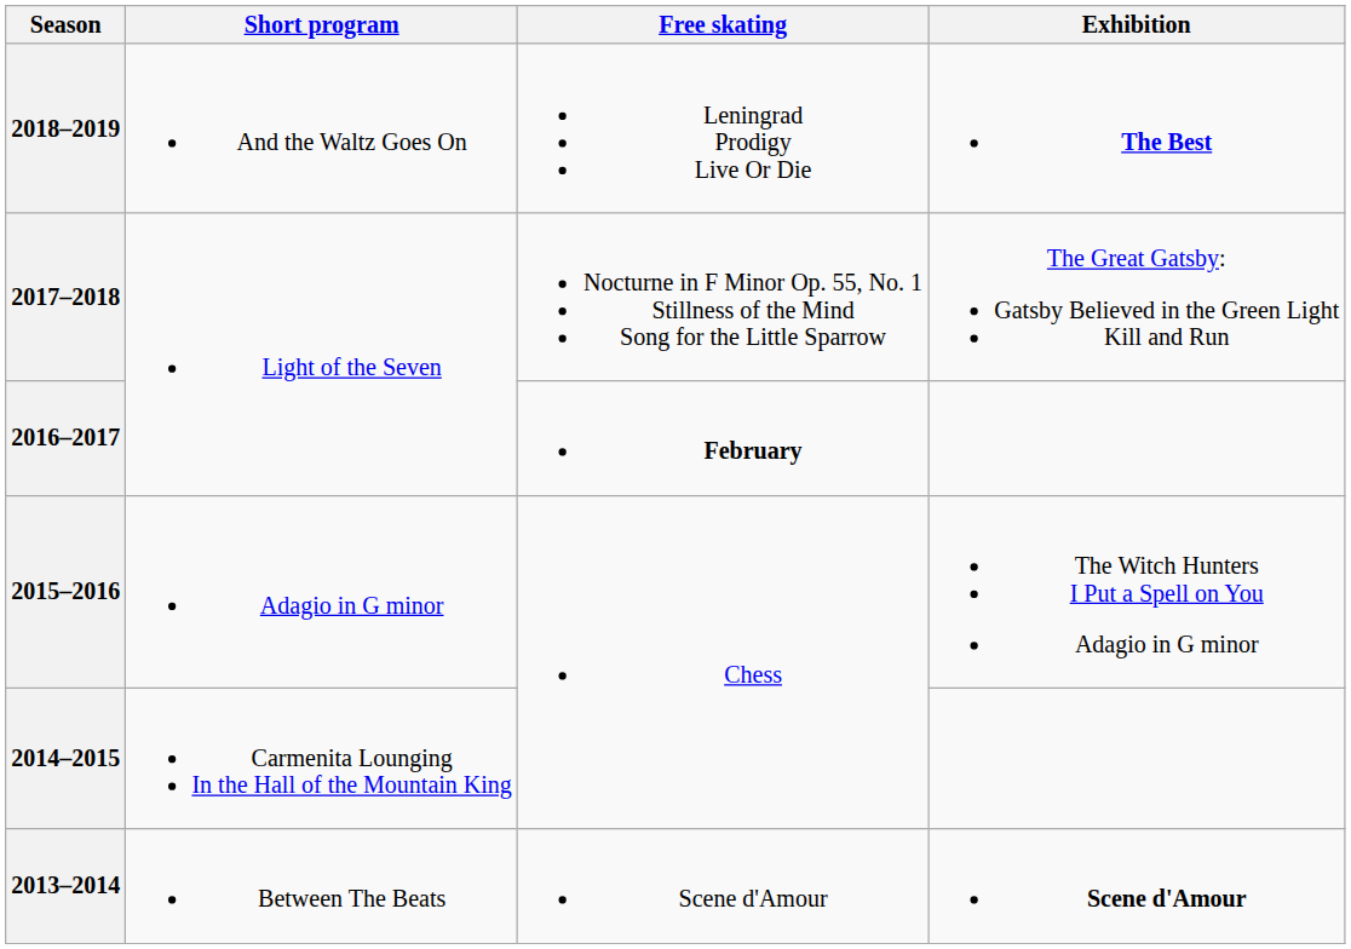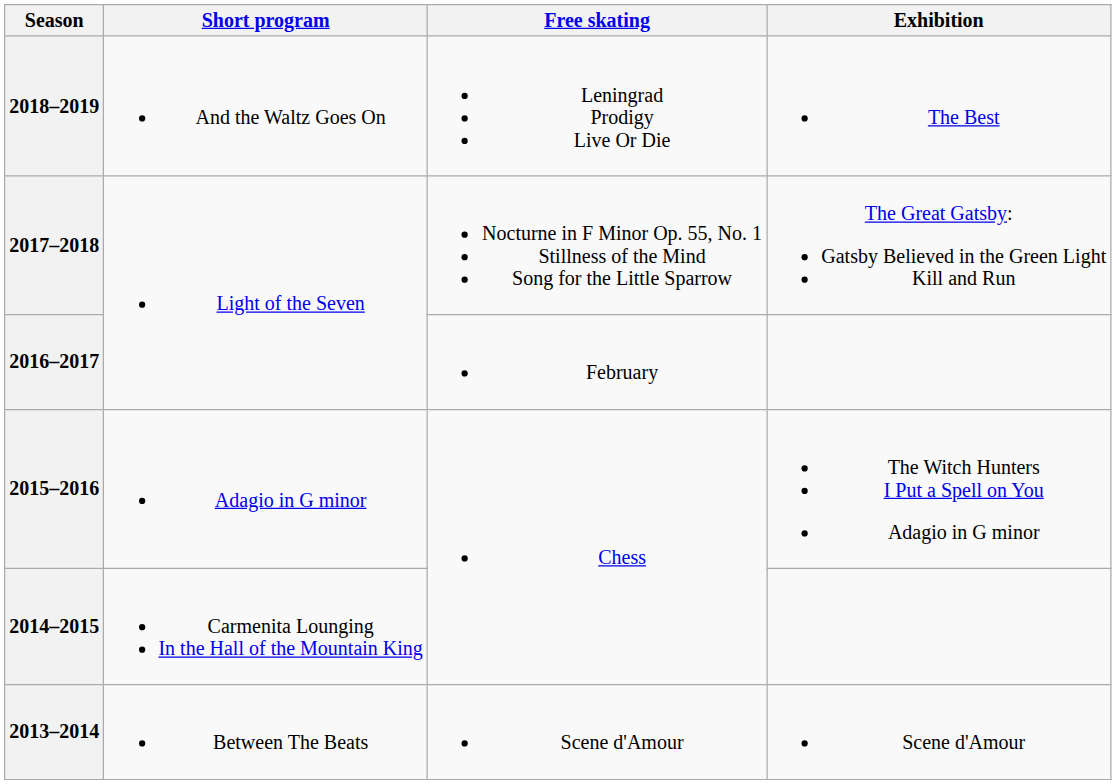2018–2019 | Exhibition: bold -> normal
2016–2017 | Free skating: bold -> normal
2013–2014 | Exhibition: bold -> normal
